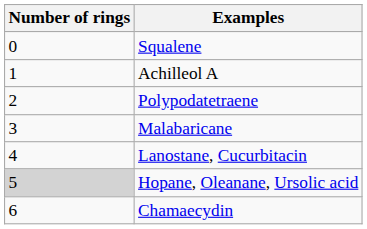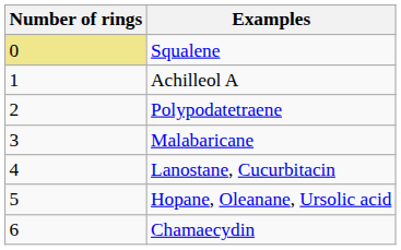Squalene | Number of rings: no background -> khaki background
Hopane, Oleanane, Ursolic acid | Number of rings: lightgrey background -> no background
